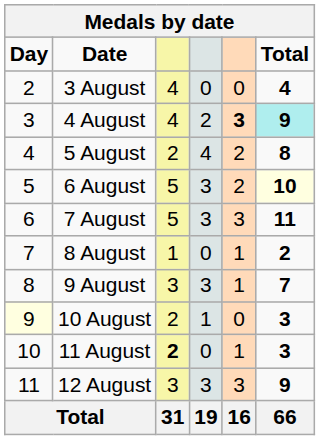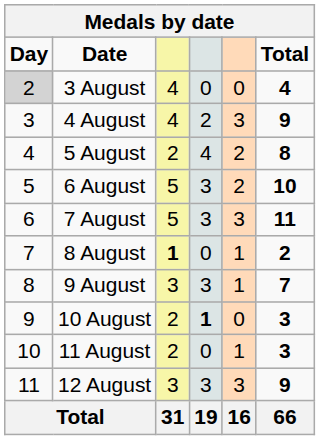3 August | Day: no background -> lightgrey background
4 August | column 5: bold -> normal
4 August | Total: paleturquoise background -> no background
6 August | Total: lightyellow background -> no background
8 August | column 3: normal -> bold
10 August | Day: lightyellow background -> no background
10 August | column 4: normal -> bold
11 August | column 3: bold -> normal
